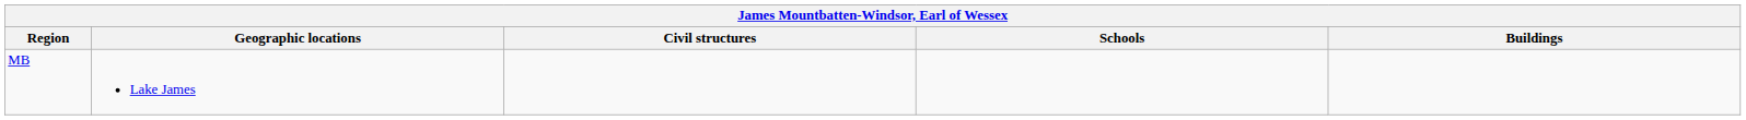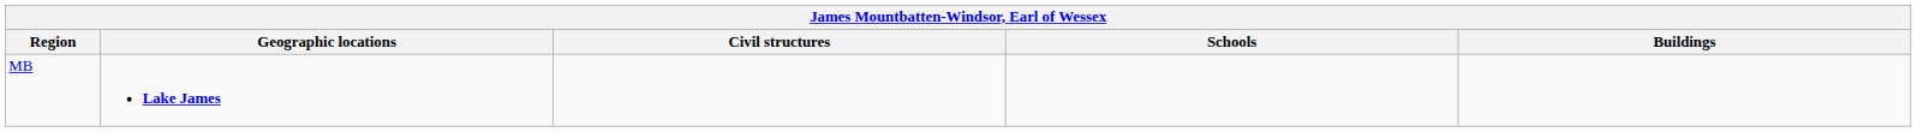MB | Geographic locations: normal -> bold
